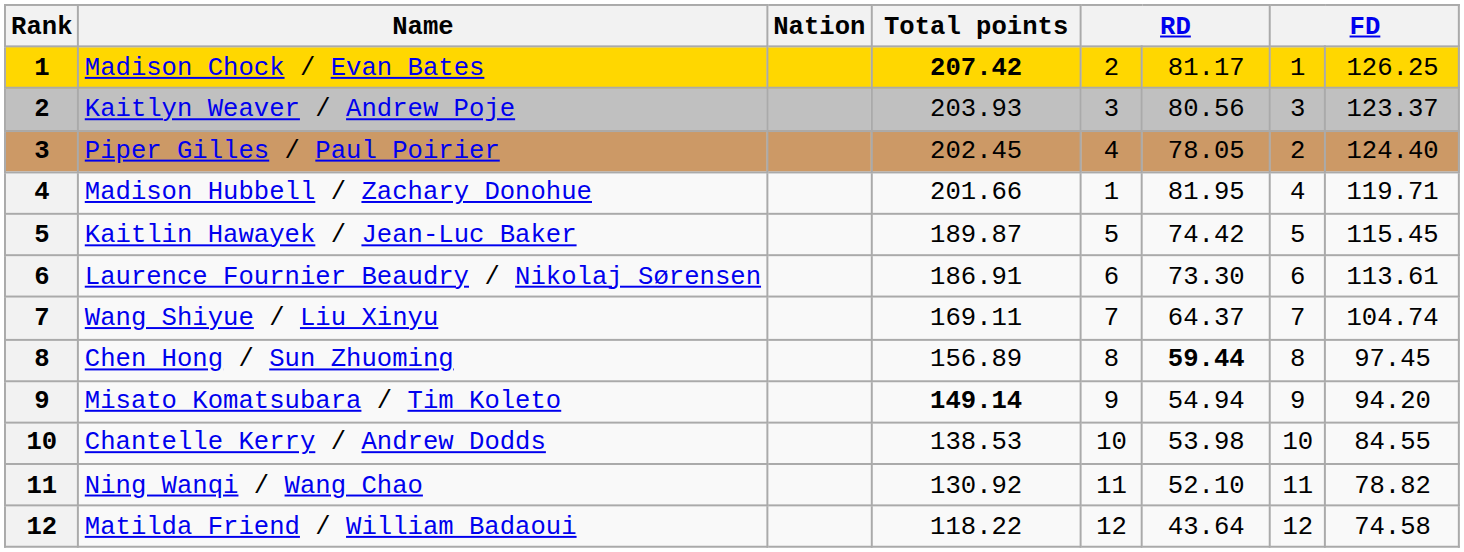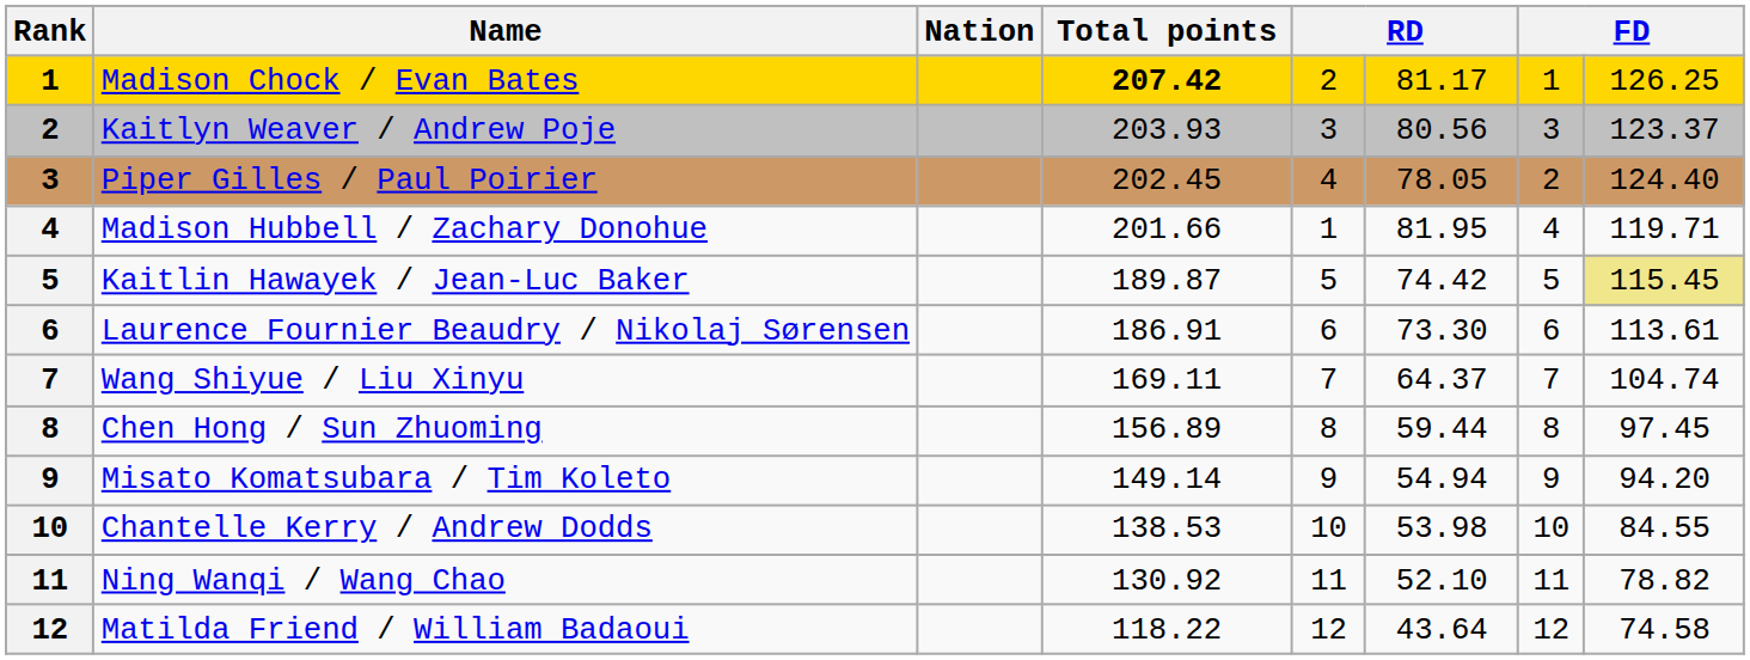Kaitlin Hawayek / Jean-Luc Baker | column 8: no background -> khaki background
Chen Hong / Sun Zhuoming | column 6: bold -> normal
Misato Komatsubara / Tim Koleto | Total points: bold -> normal
